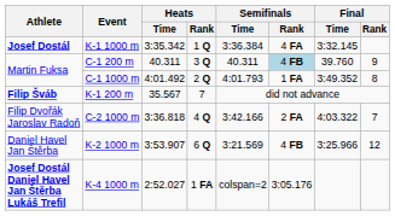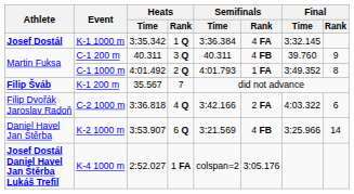C-1 200 m | Semifinals / Rank: lightblue background -> no background
C-2 1000 m | Final / Rank: 7 -> 6
K-2 1000 m | Final / Rank: 12 -> 14
